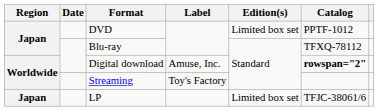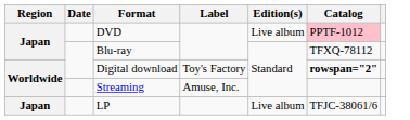DVD | Edition(s): Limited box set -> Live album
DVD | Catalog: no background -> pink background
Digital download | Label: Amuse, Inc. -> Toy's Factory
Streaming | Label: Toy's Factory -> Amuse, Inc.
LP | Edition(s): Limited box set -> Live album
